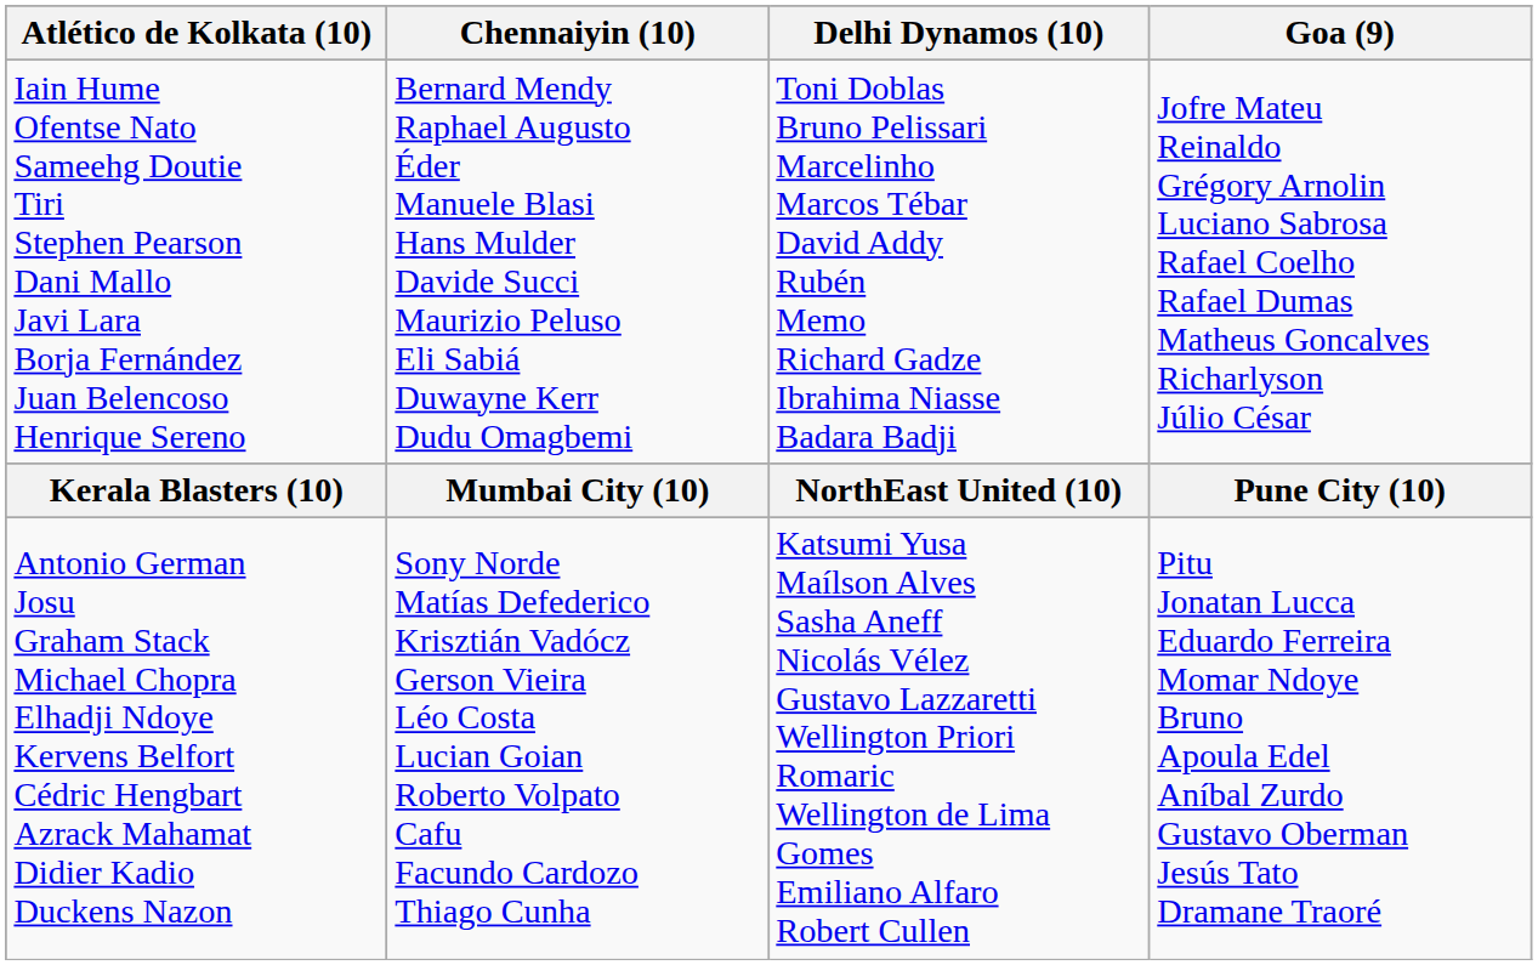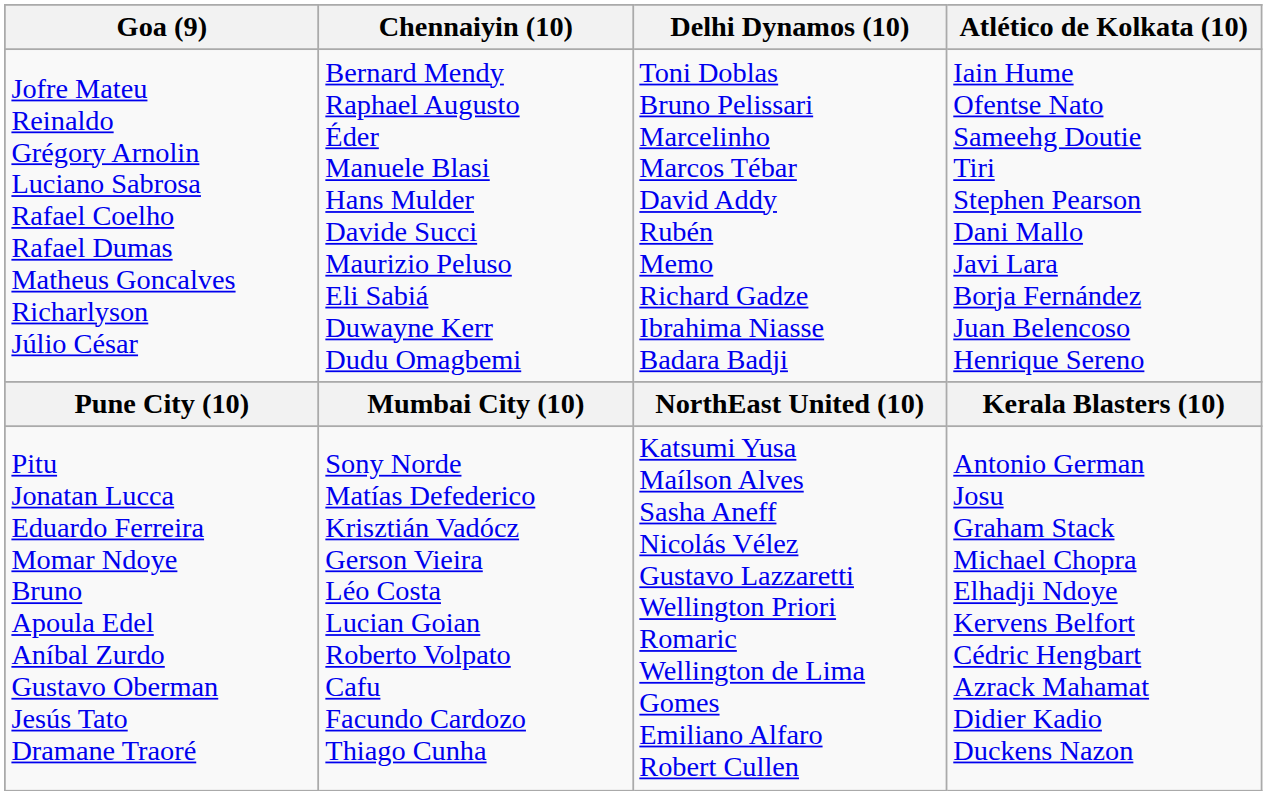columns swapped: Atlético de Kolkata (10) <-> Goa (9)
